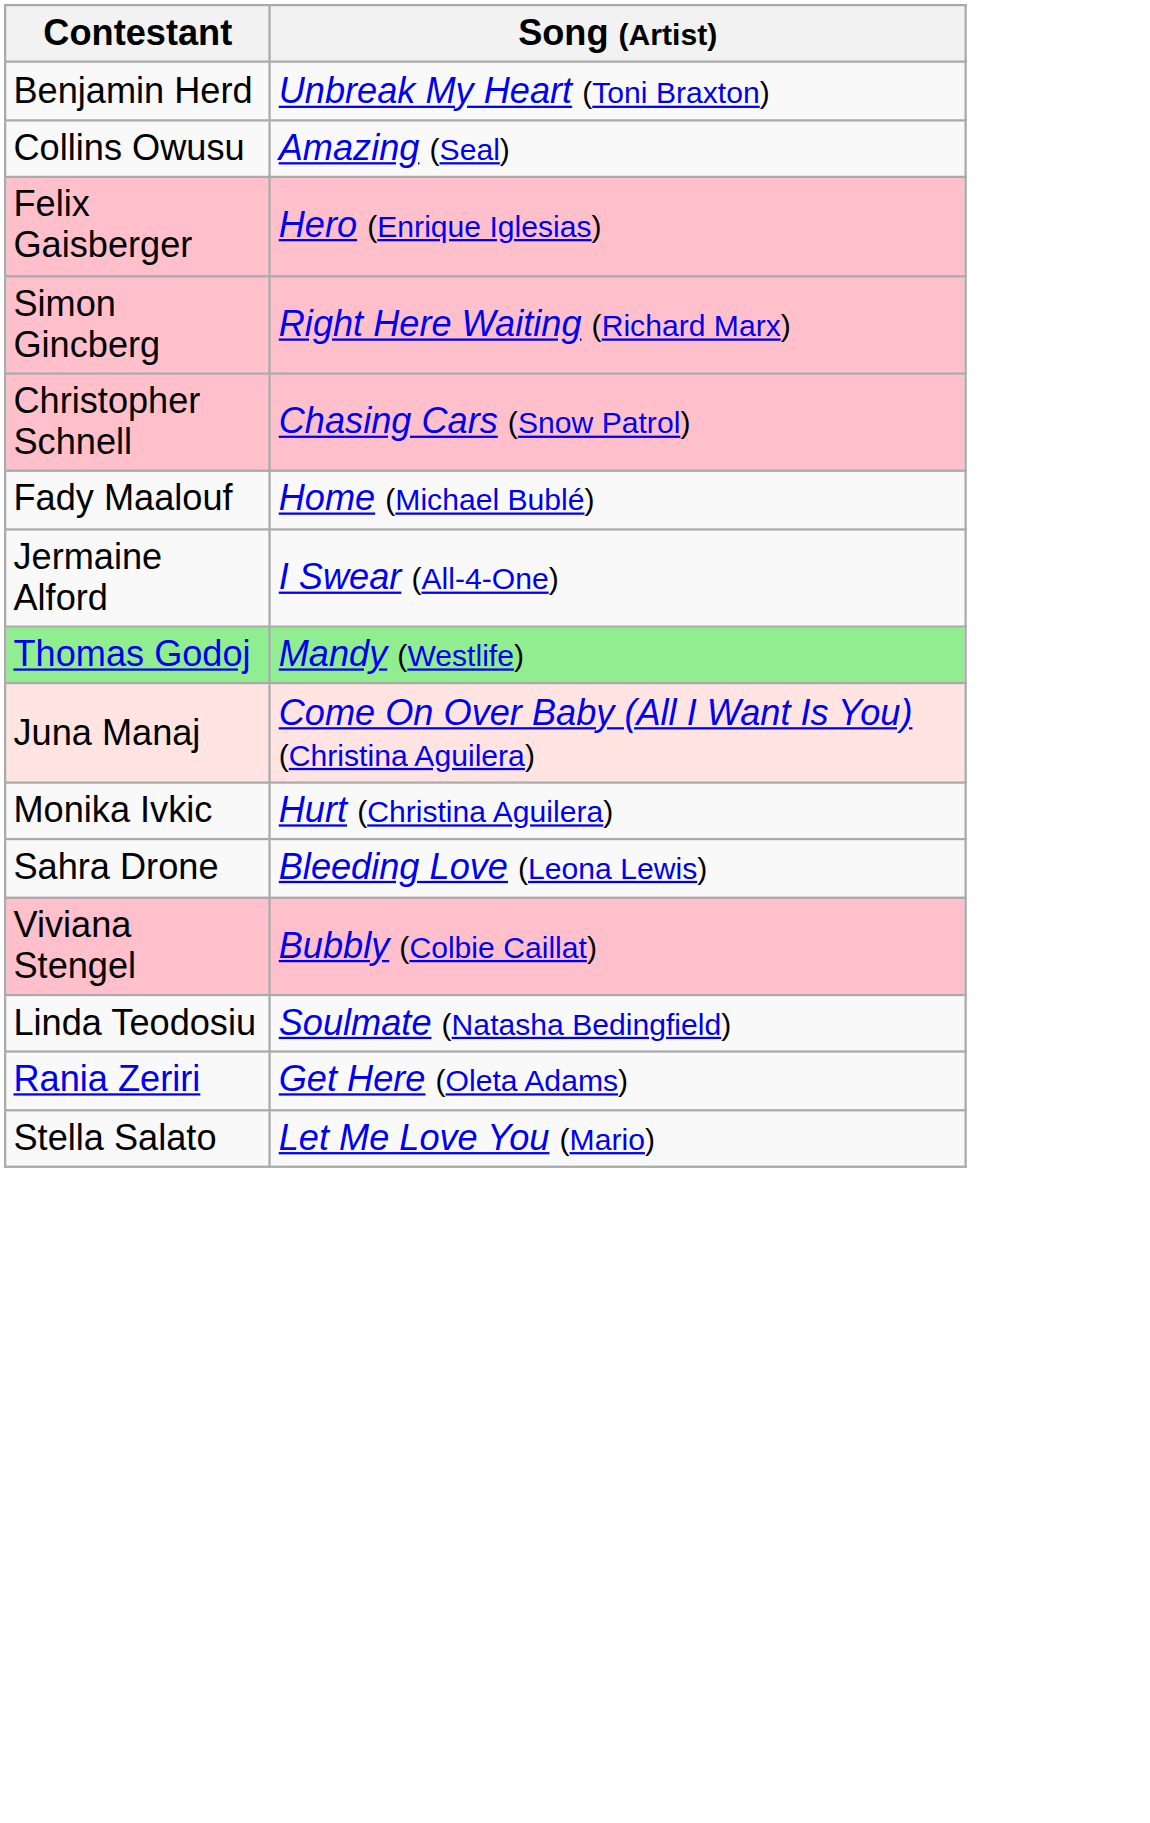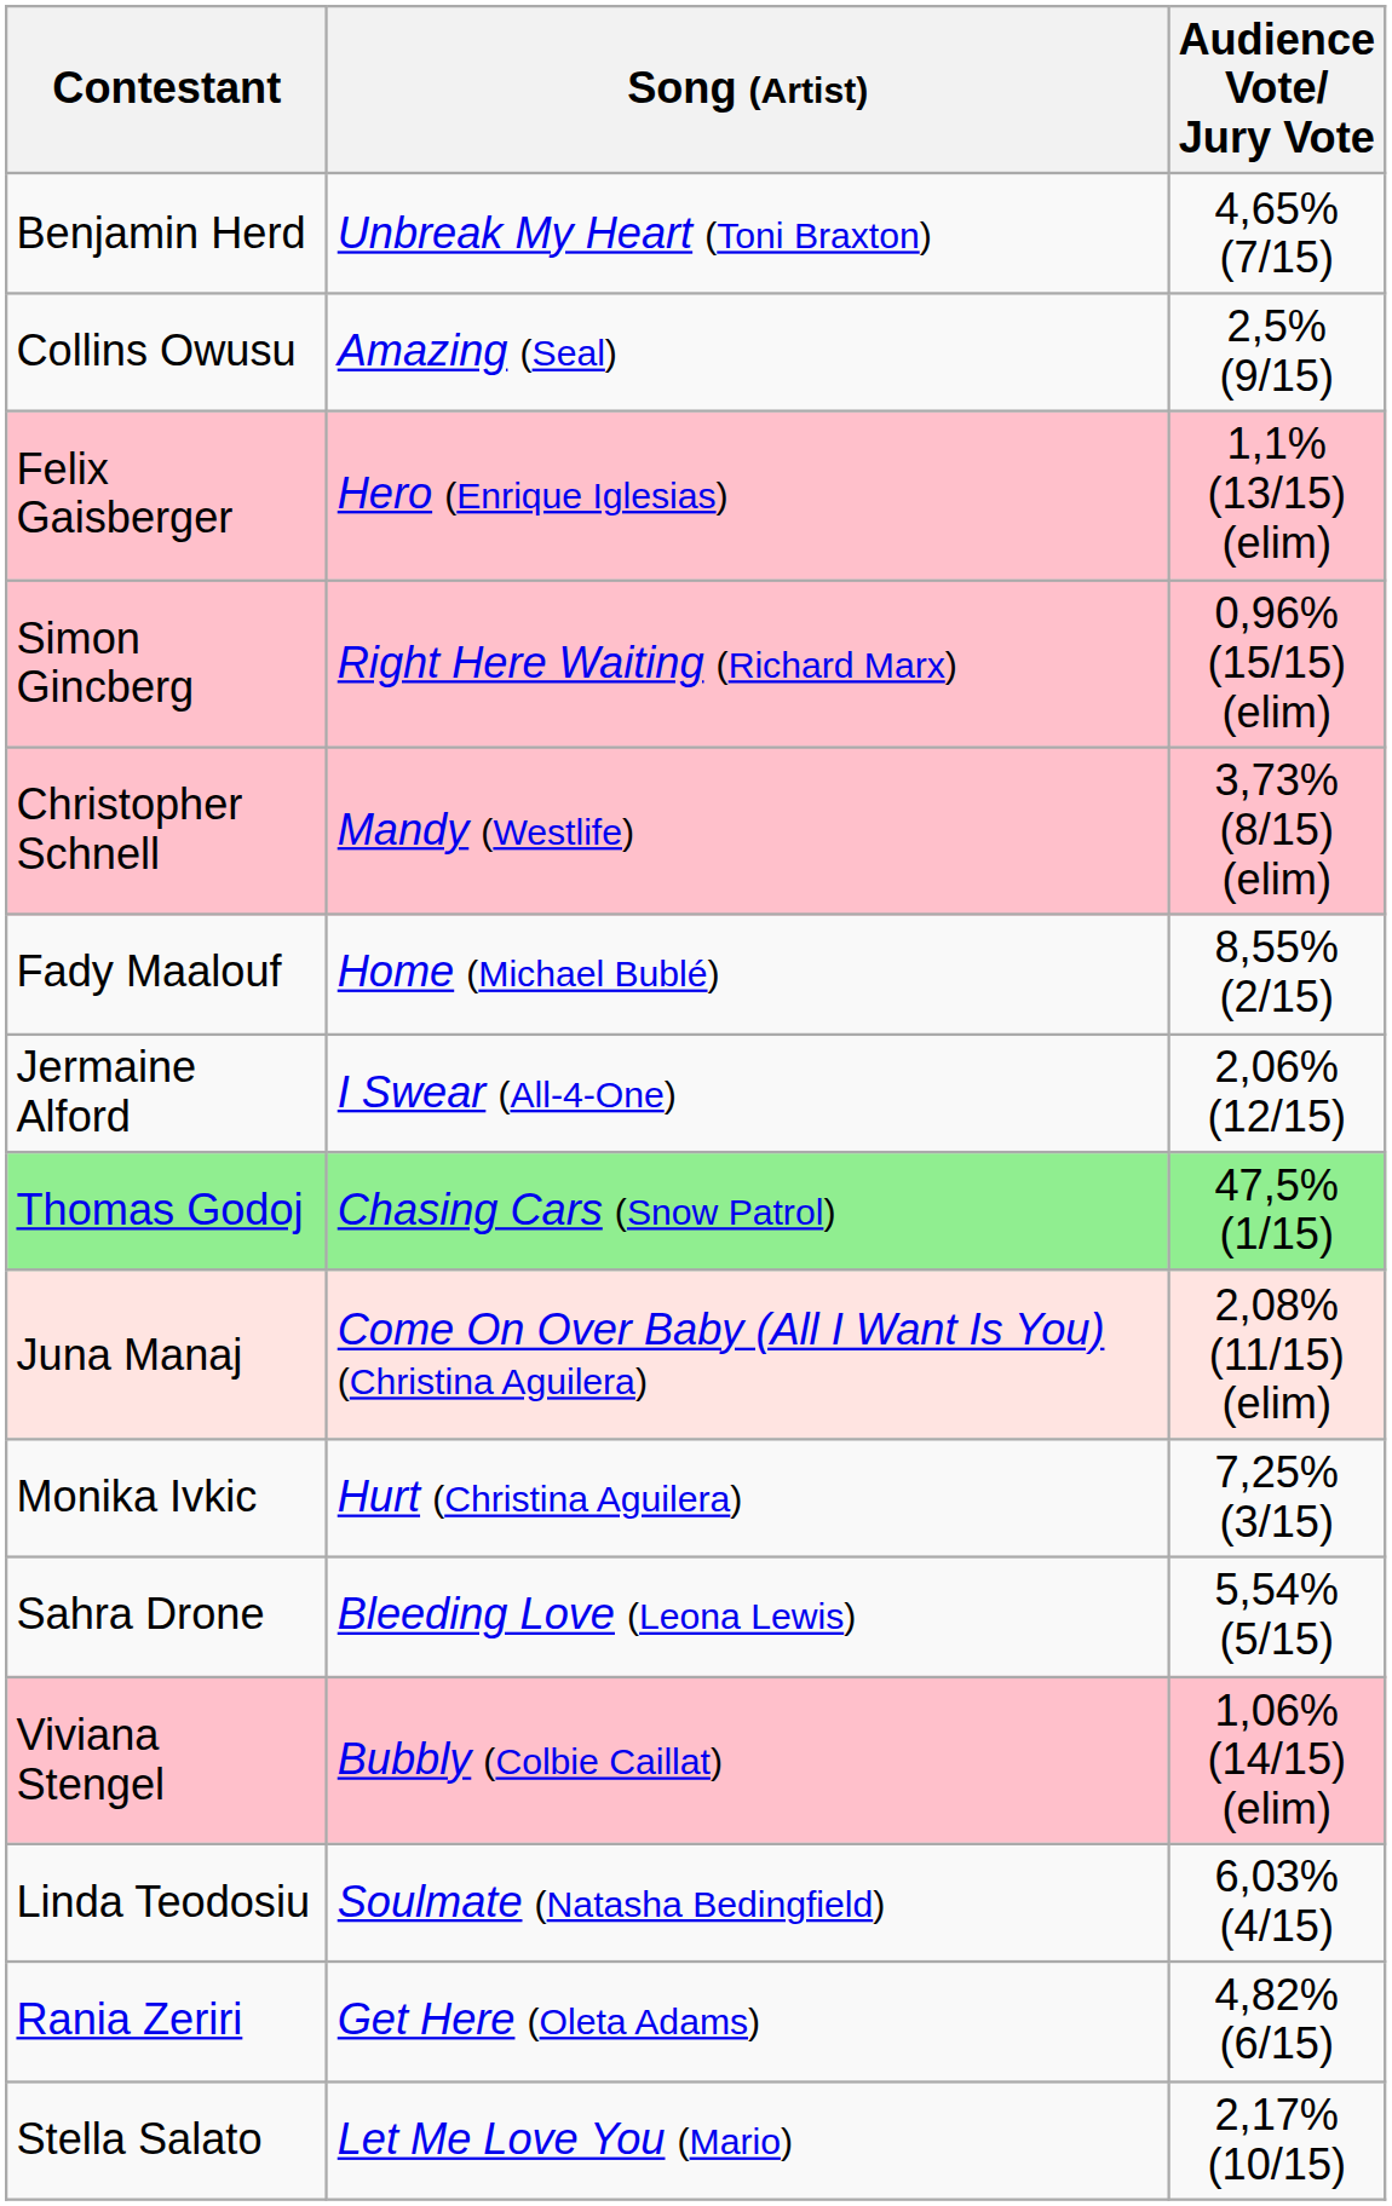+ column: Audience Vote/ Jury Vote | 4,65% (7/15) | 2,5% (9/15) | 1,1% (13/15) (elim) | 0,96% (15/15) (elim) | 3,73% (8/15) (elim) | 8,55% (2/15) | 2,06% (12/15) | 47,5% (1/15) | 2,08% (11/15) (elim) | 7,25% (3/15) | 5,54% (5/15) | 1,06% (14/15) (elim) | 6,03% (4/15) | 4,82% (6/15) | 2,17% (10/15)
Christopher Schnell | Song (Artist): Chasing Cars (Snow Patrol) -> Mandy (Westlife)
Thomas Godoj | Song (Artist): Mandy (Westlife) -> Chasing Cars (Snow Patrol)
